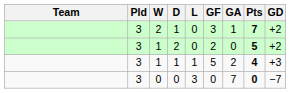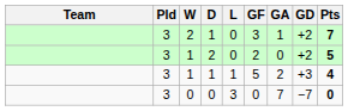columns swapped: GD <-> Pts
